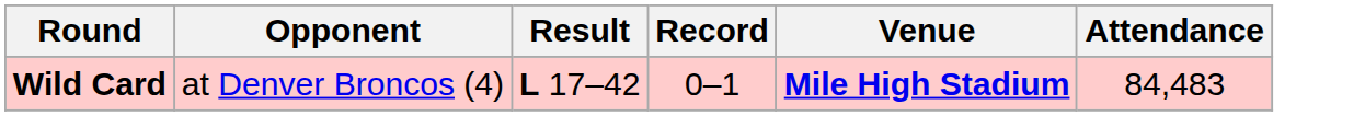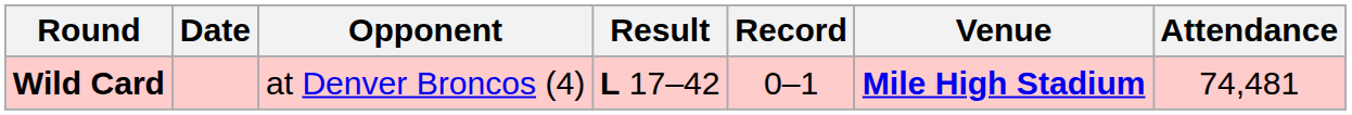+ column: Date
Wild Card | Attendance: 84,483 -> 74,481
